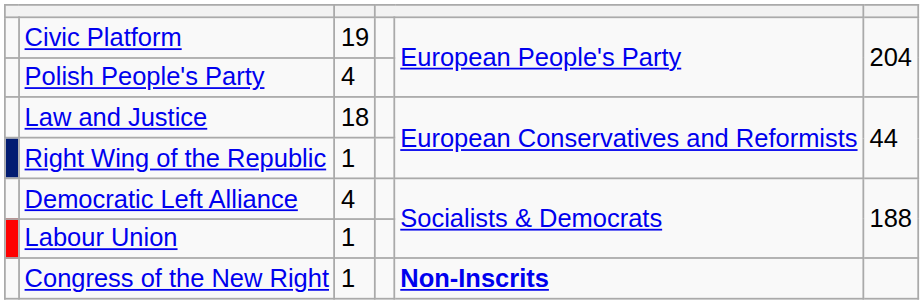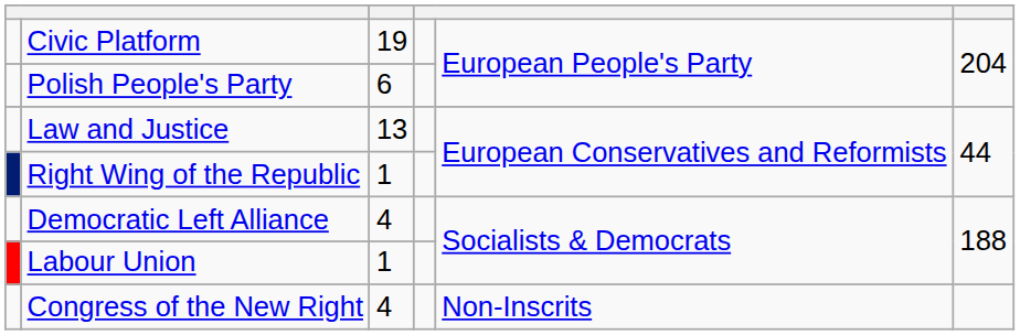Polish People's Party | column 3: 4 -> 6
Law and Justice | column 3: 18 -> 13
Congress of the New Right | column 3: 1 -> 4
Congress of the New Right | column 5: bold -> normal
